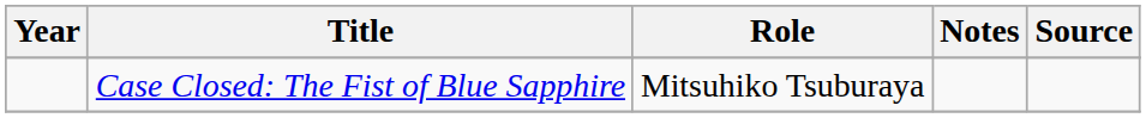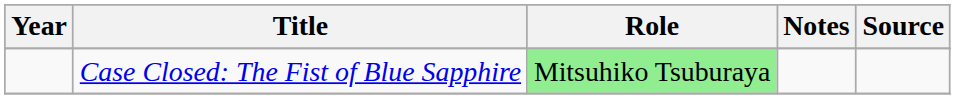Case Closed: The Fist of Blue Sapphire | Role: no background -> lightgreen background
